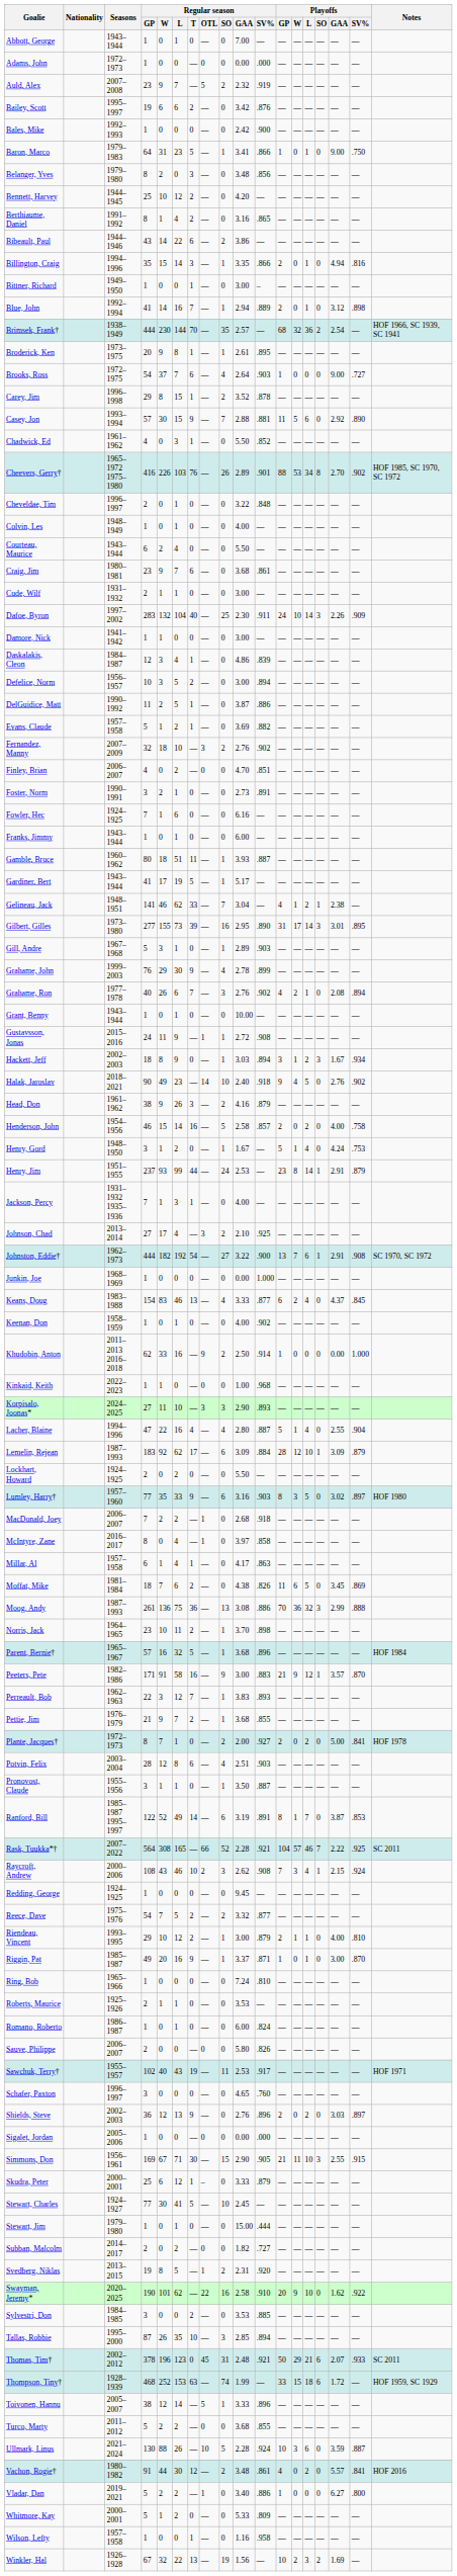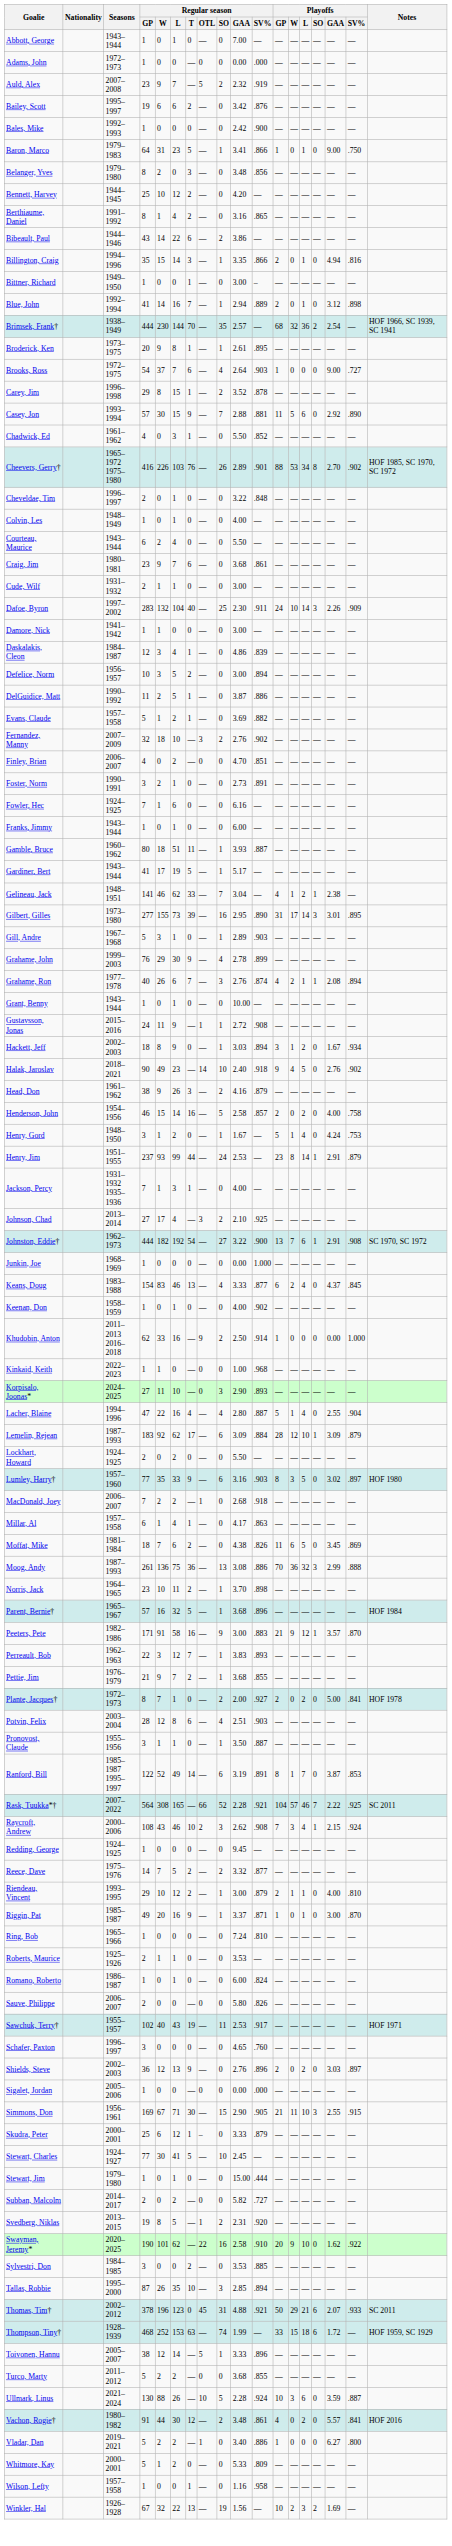Grahame, Ron | Regular season / SV%: .902 -> .874
Grahame, Ron | Playoffs / SO: 0 -> 1
Hackett, Jeff | Playoffs / SO: 3 -> 0
Korpisalo, Joonas* | Regular season / OTL: 3 -> 0
- row: McIntyre, Zane | 2016–2017 | 8 | 0 | 4 | — | 1 | 0 | 3.97 | .858 | — | — | — | — | — | —
Reece, Dave | Regular season / GP: 54 -> 14
Subban, Malcolm | Regular season / GAA: 1.82 -> 5.82
Thomas, Tim† | Regular season / GAA: 2.48 -> 4.88
